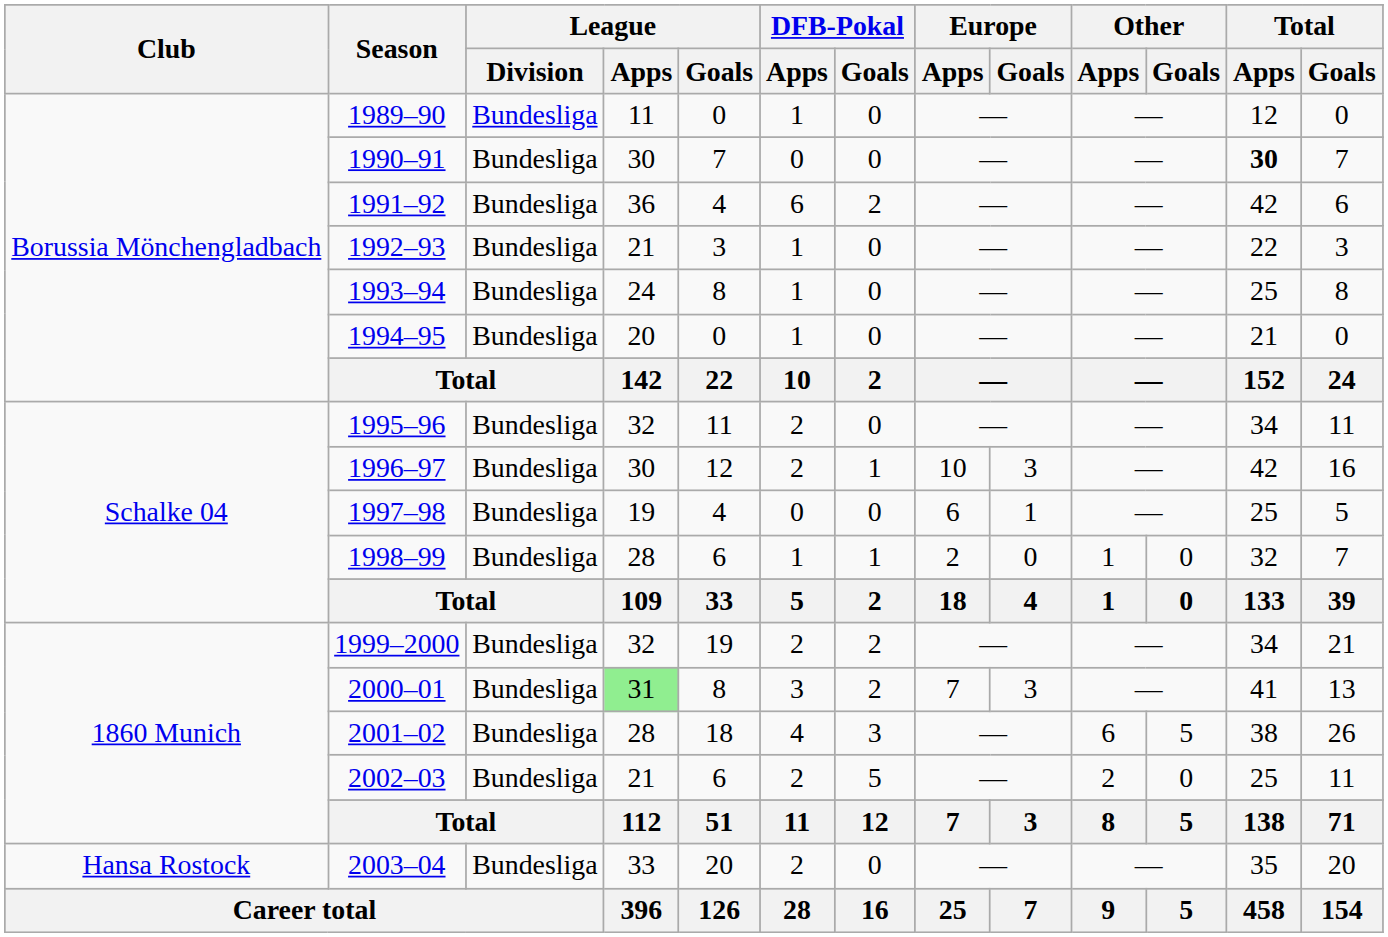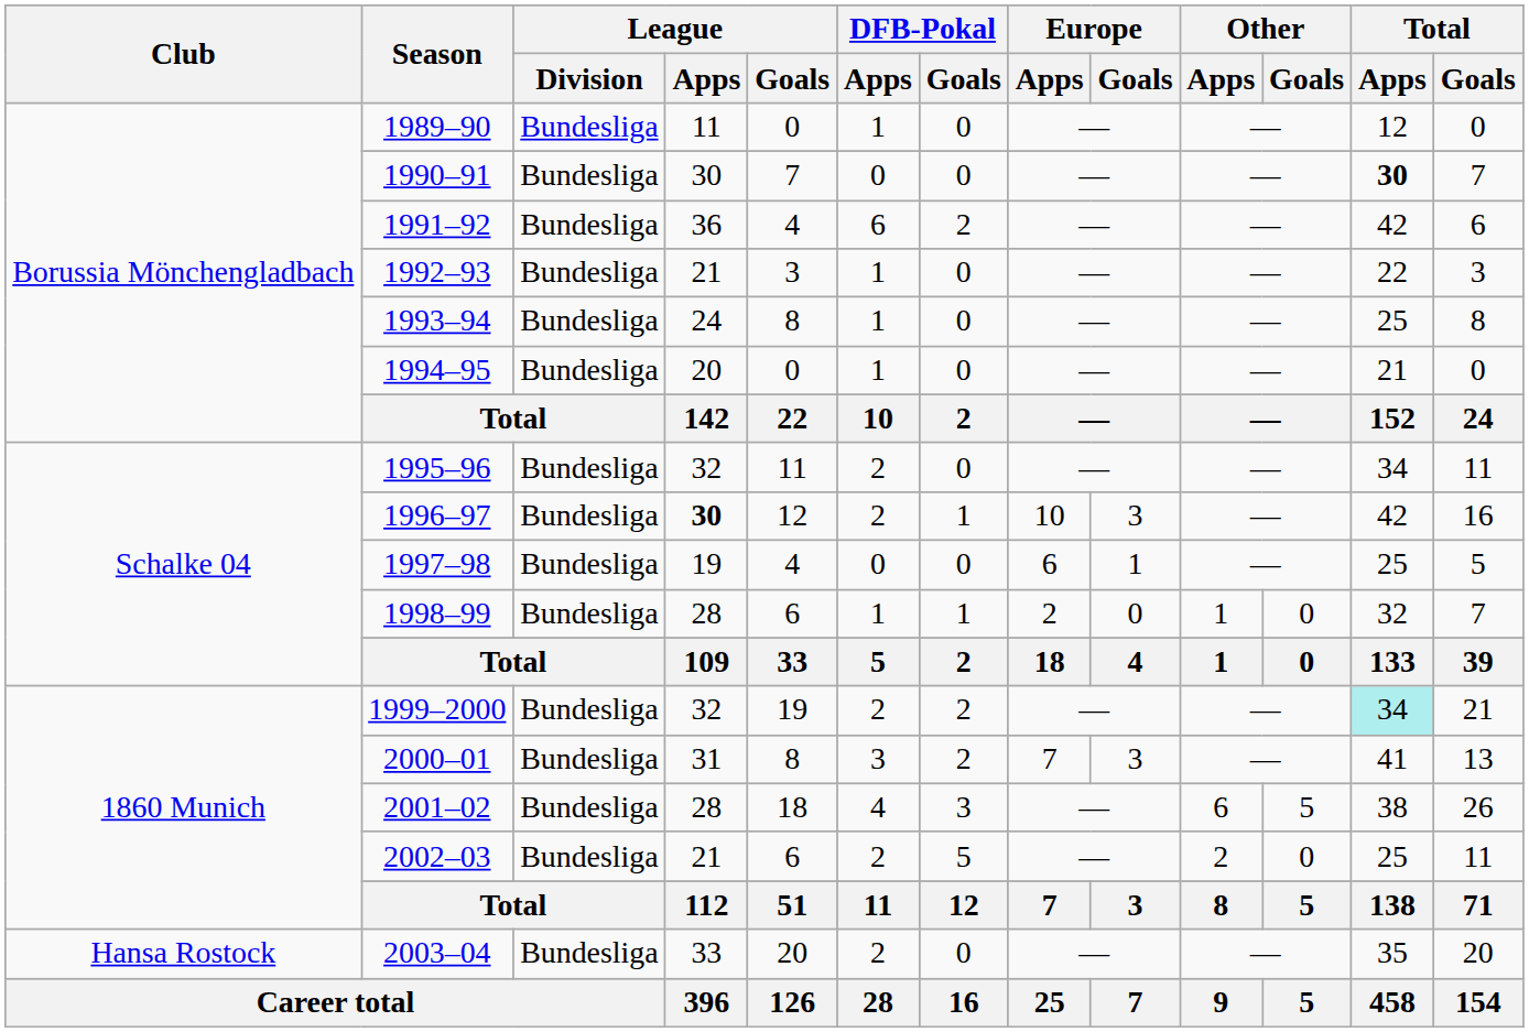1996–97 | League / Apps: normal -> bold
1999–2000 | Total / Apps: no background -> paleturquoise background
2000–01 | League / Apps: lightgreen background -> no background
